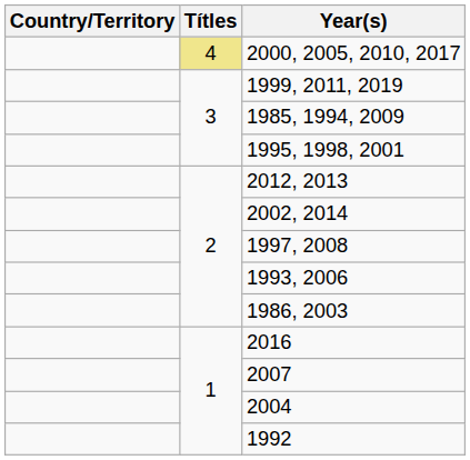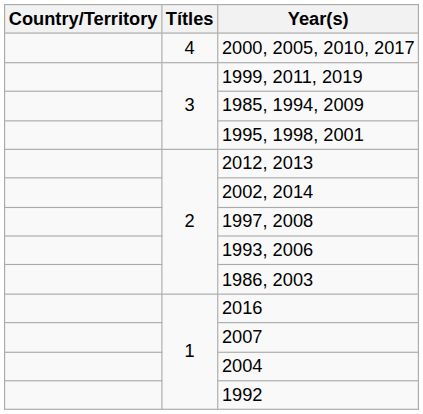2000, 2005, 2010, 2017 | Títles: khaki background -> no background
